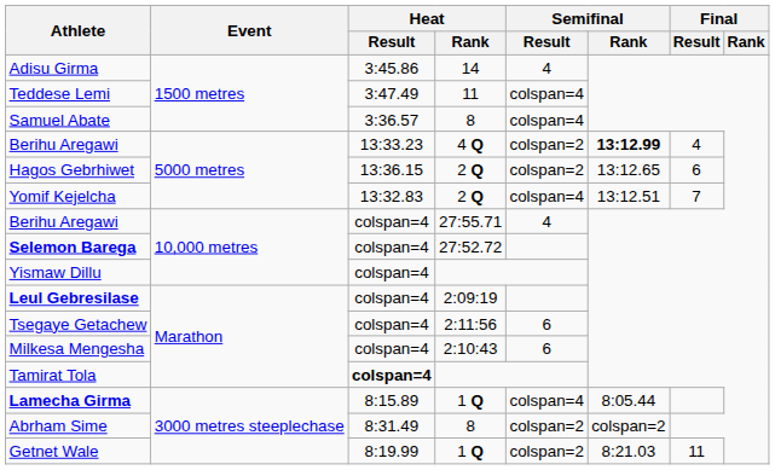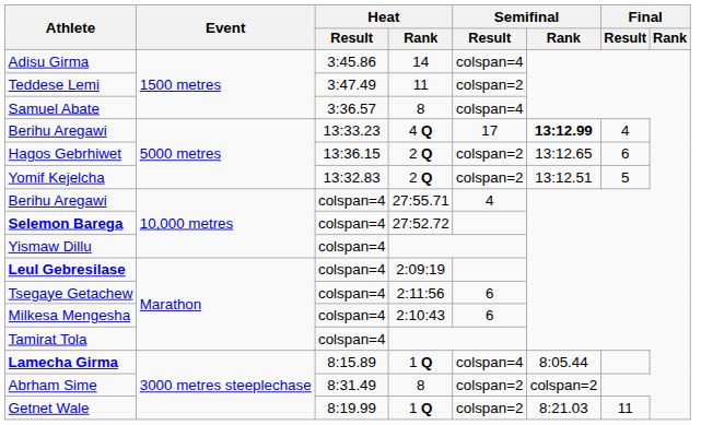Adisu Girma | Semifinal / Result: 4 -> colspan=4
Teddese Lemi | Semifinal / Result: colspan=4 -> colspan=2
Berihu Aregawi / 4 Q | Semifinal / Result: colspan=2 -> 17
Yomif Kejelcha | Semifinal / Result: colspan=4 -> colspan=2
Yomif Kejelcha | Final / Result: 7 -> 5
Tamirat Tola | Heat / Result: bold -> normal
